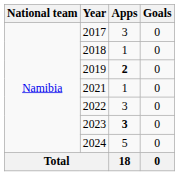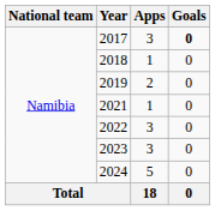2017 | Goals: normal -> bold
2019 | Apps: bold -> normal
2023 | Apps: bold -> normal
